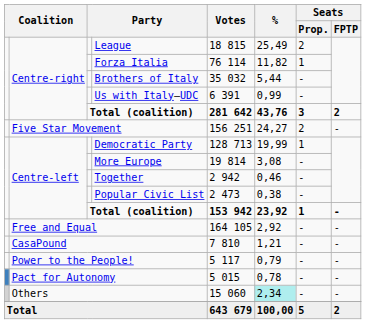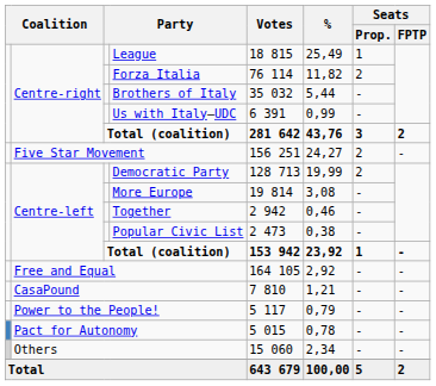League | Seats / Prop.: 2 -> 1
Forza Italia | Seats / Prop.: 1 -> 2
Democratic Party | Seats / Prop.: 1 -> 2
Others | %: paleturquoise background -> no background
